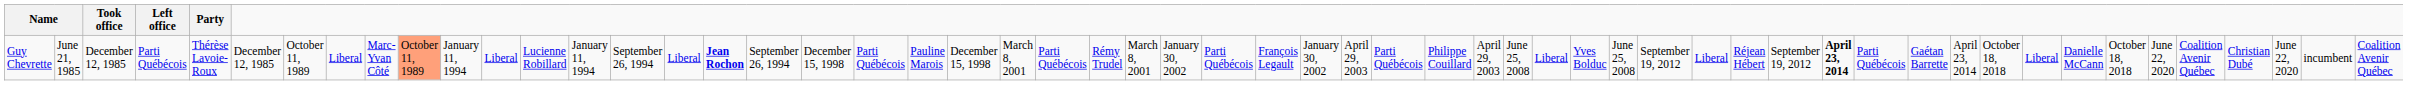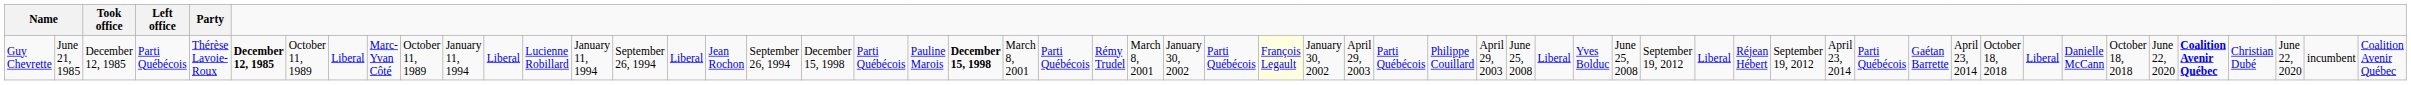Guy Chevrette | column 6: normal -> bold
Guy Chevrette | column 10: lightsalmon background -> no background
Guy Chevrette | column 17: bold -> normal
Guy Chevrette | column 22: normal -> bold
Guy Chevrette | column 29: no background -> lightyellow background
Guy Chevrette | column 43: bold -> normal
Guy Chevrette | column 52: normal -> bold
